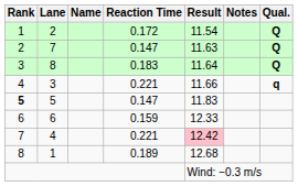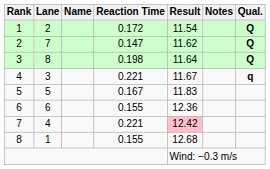row 3 | Result: 11.63 -> 11.62
row 4 | Reaction Time: 0.183 -> 0.198
row 5 | Result: 11.66 -> 11.67
row 6 | Rank: bold -> normal
row 6 | Reaction Time: 0.147 -> 0.167
row 7 | Reaction Time: 0.159 -> 0.155
row 7 | Result: 12.33 -> 12.36
row 9 | Reaction Time: 0.189 -> 0.155
